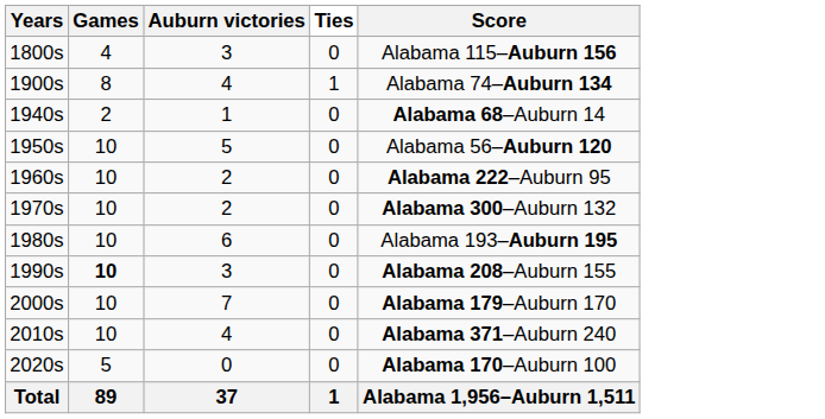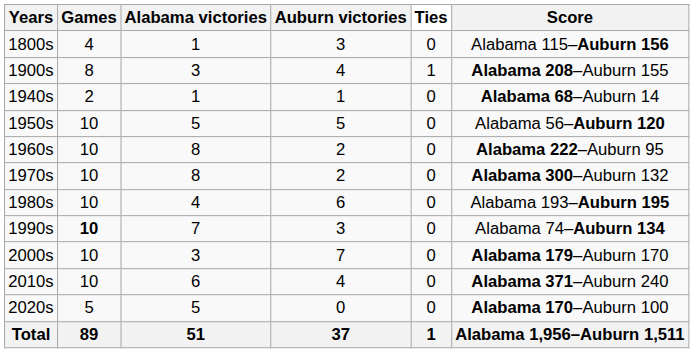+ column: Alabama victories | 1 | 3 | 1 | 5 | 8 | 8 | 4 | 7 | 3 | 6 | 5 | 51
1900s | Score: Alabama 74–Auburn 134 -> Alabama 208–Auburn 155
1990s | Score: Alabama 208–Auburn 155 -> Alabama 74–Auburn 134
